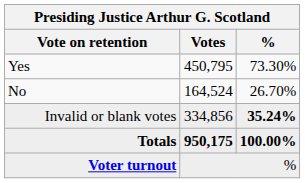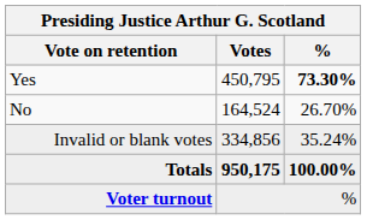Yes | %: normal -> bold
Invalid or blank votes | %: bold -> normal
